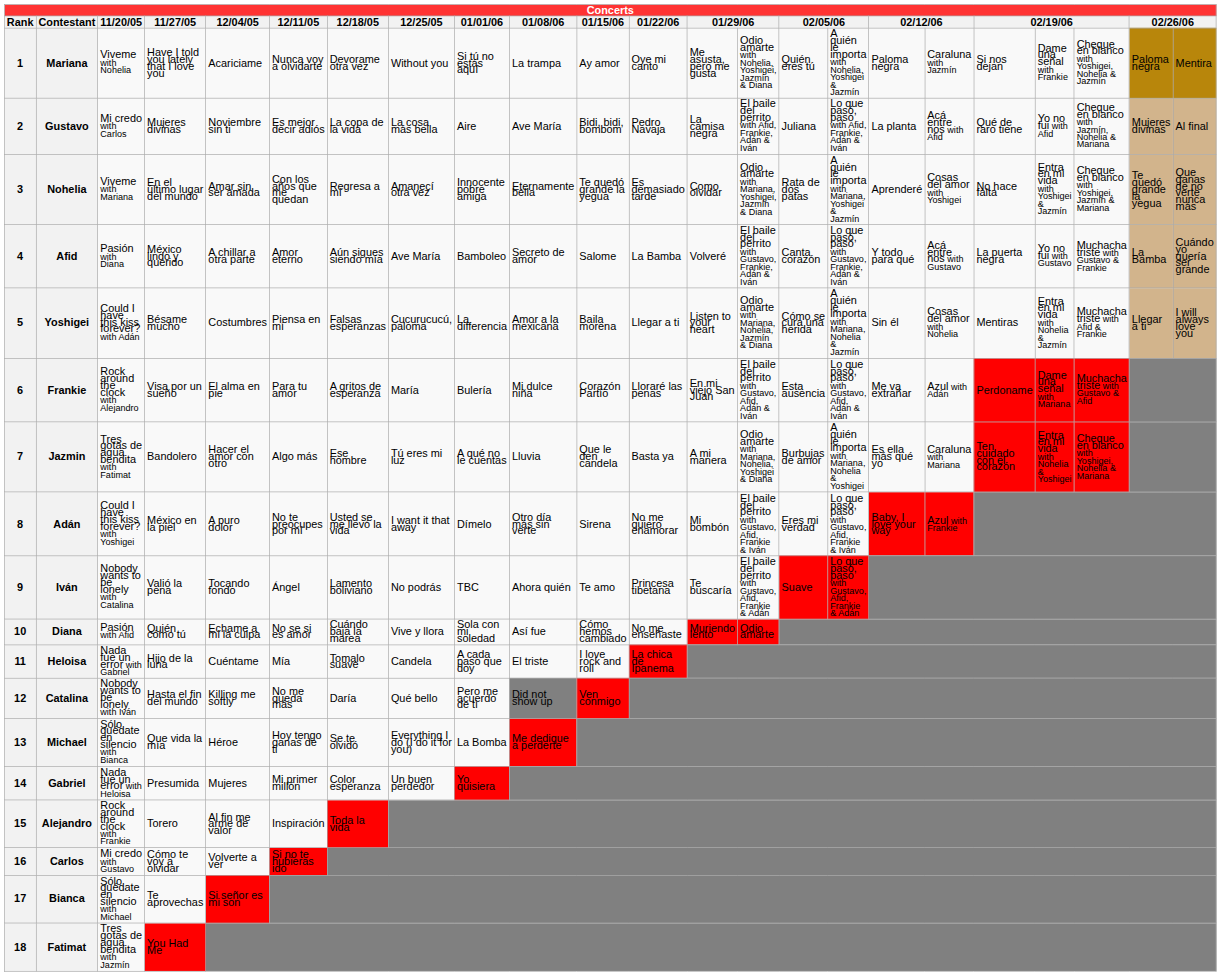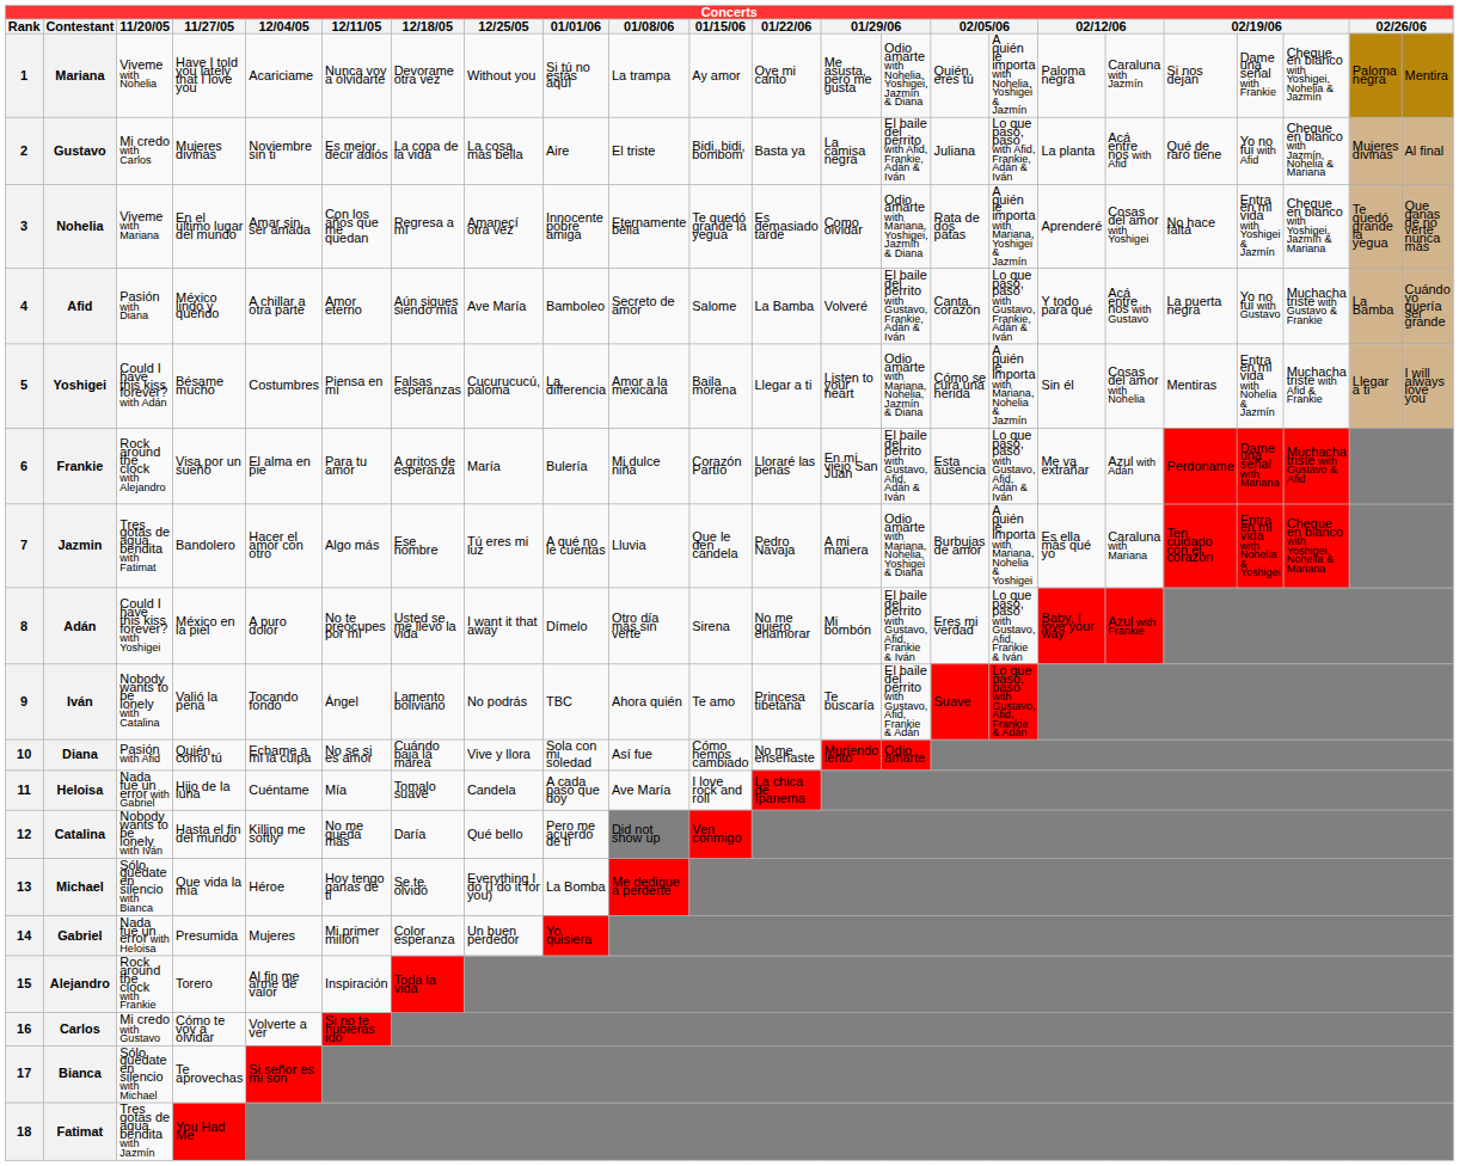Gustavo | Concerts / 01/08/06: Ave María -> El triste
Gustavo | Concerts / 01/22/06: Pedro Navaja -> Basta ya
Jazmin | Concerts / 01/22/06: Basta ya -> Pedro Navaja
Heloisa | Concerts / 01/08/06: El triste -> Ave María
